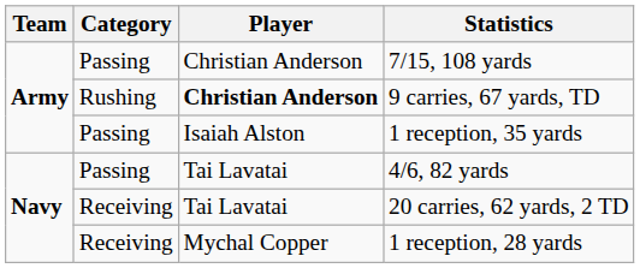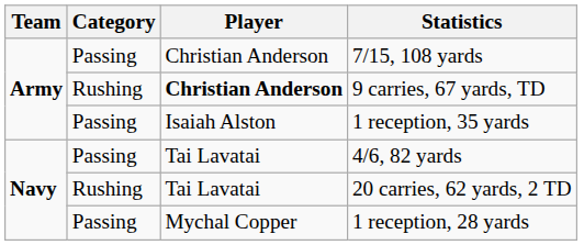20 carries, 62 yards, 2 TD | Category: Receiving -> Rushing
1 reception, 28 yards | Category: Receiving -> Passing
